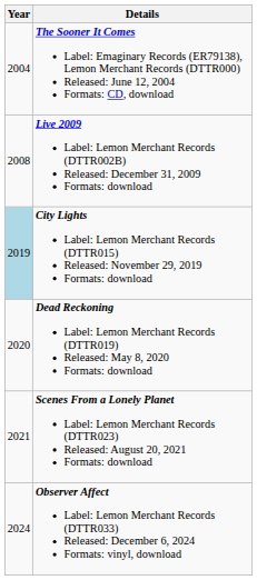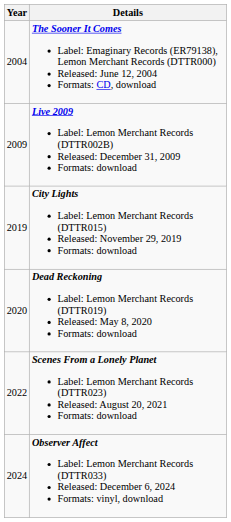row 3 | Year: 2008 -> 2009
row 4 | Year: lightblue background -> no background
row 6 | Year: 2021 -> 2022
